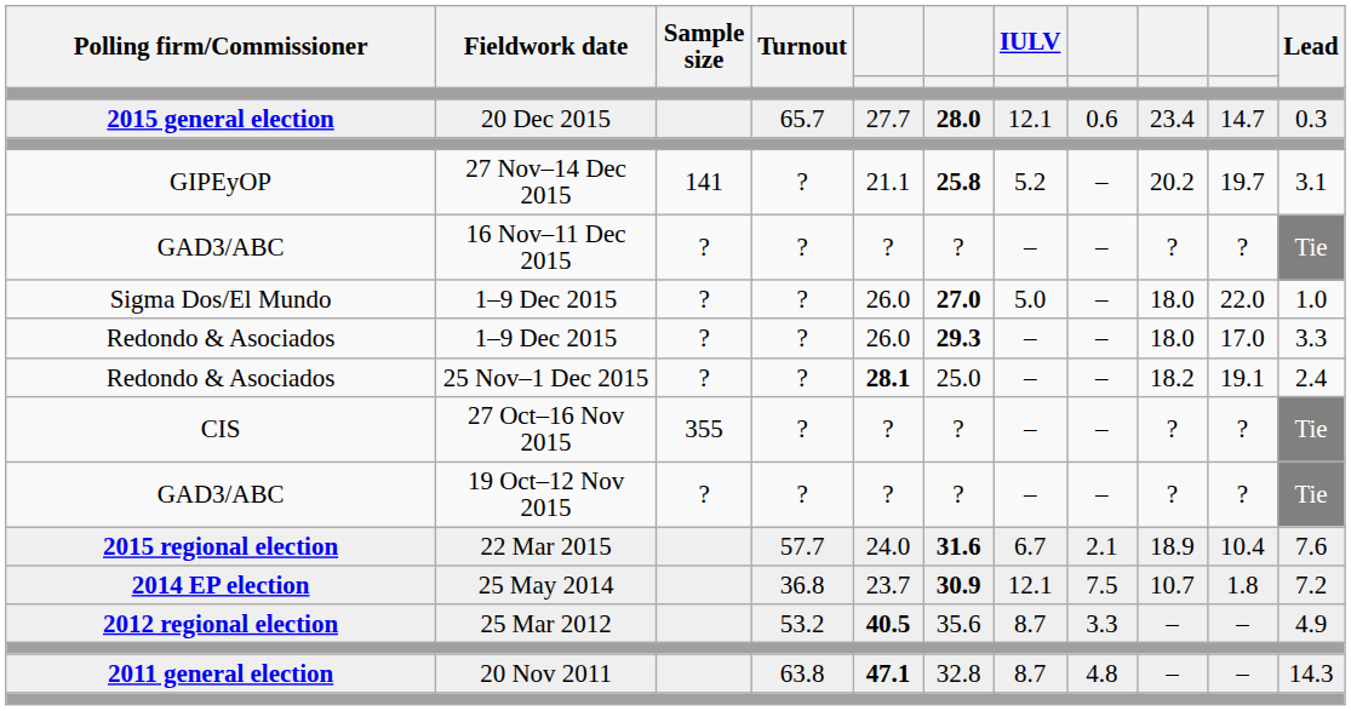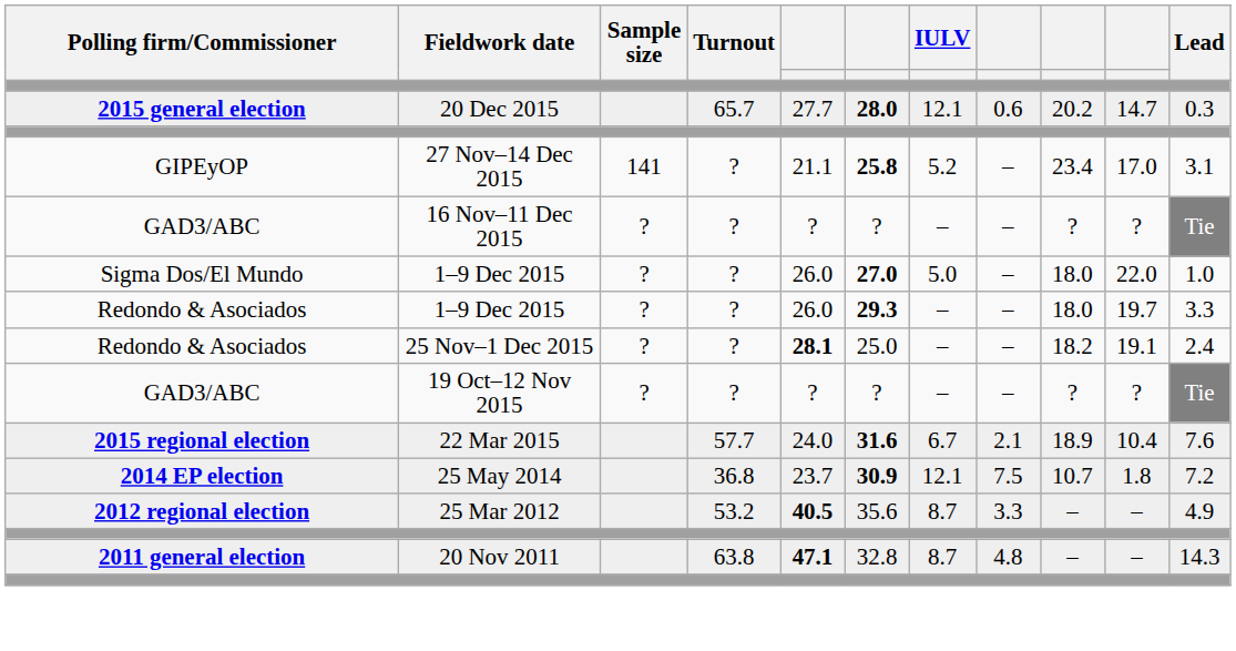20 Dec 2015 | column 9: 23.4 -> 20.2
27 Nov–14 Dec 2015 | column 9: 20.2 -> 23.4
27 Nov–14 Dec 2015 | column 10: 19.7 -> 17.0
Redondo & Asociados / 1–9 Dec 2015 | column 10: 17.0 -> 19.7
- row: CIS | 27 Oct–16 Nov 2015 | 355 | ? | ? | ? | – | – | ? | ? | Tie
